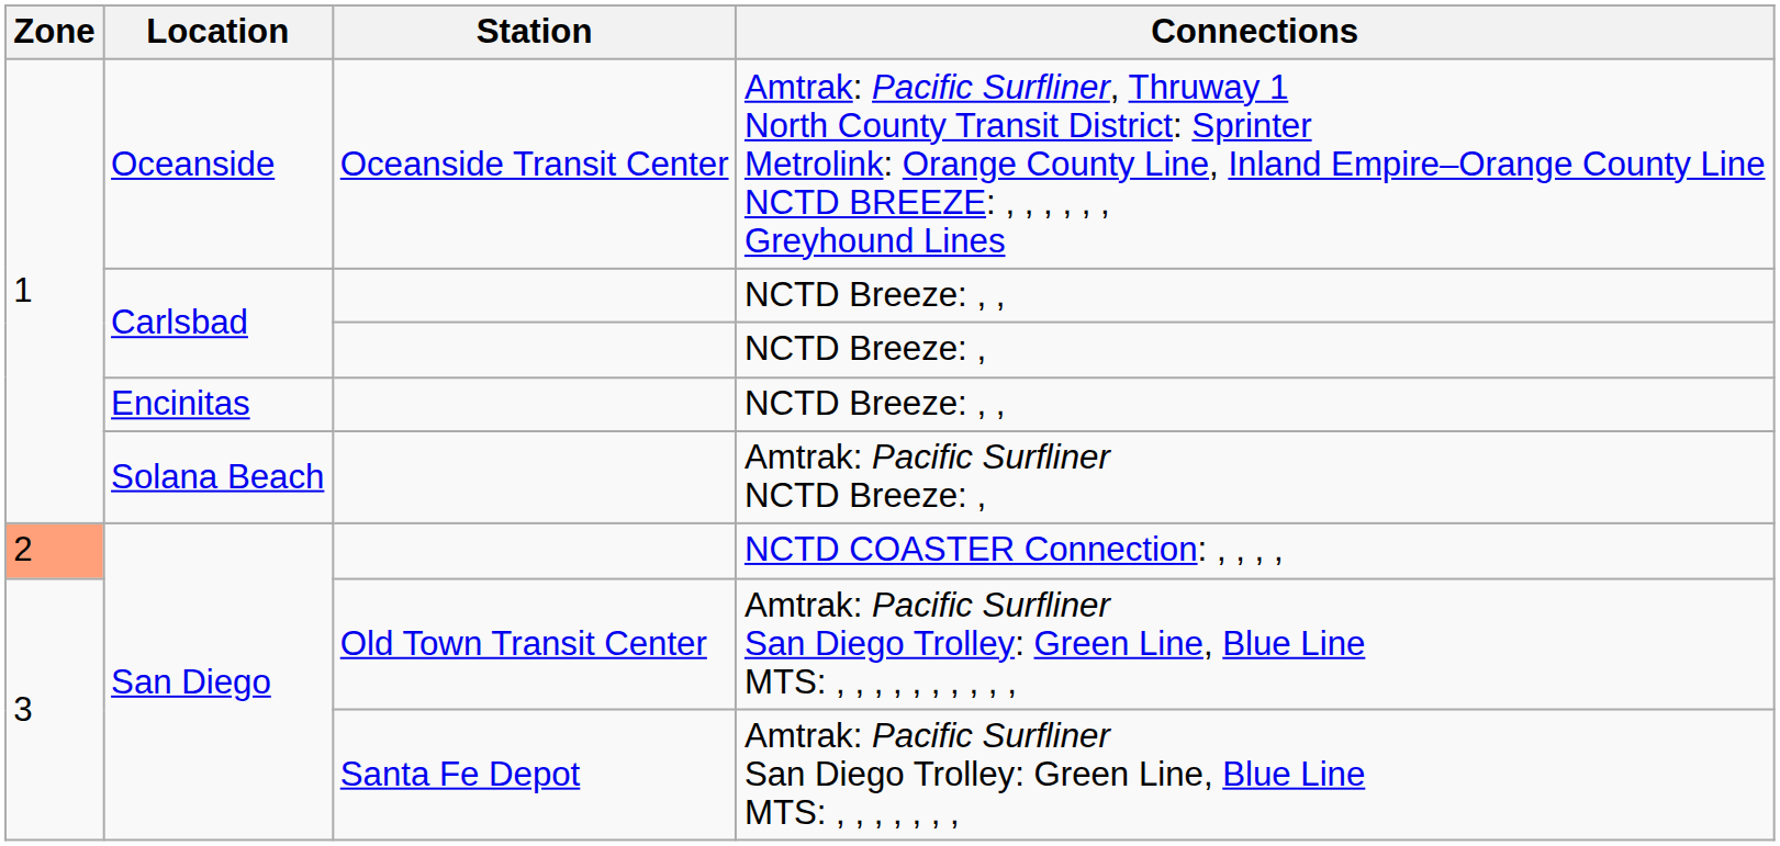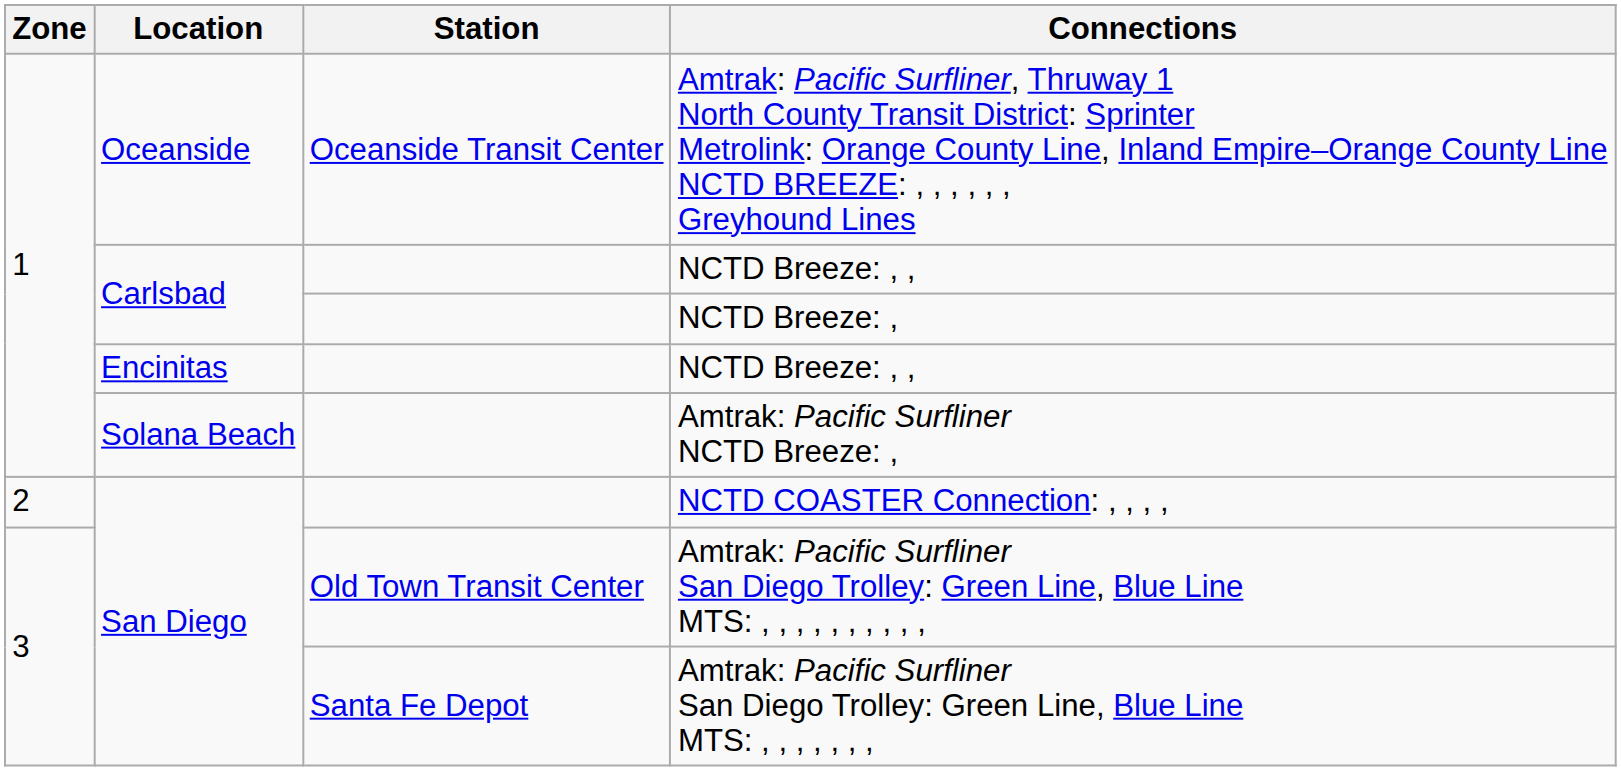NCTD COASTER Connection: , , , , | Zone: lightsalmon background -> no background
